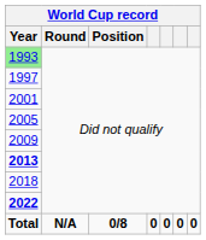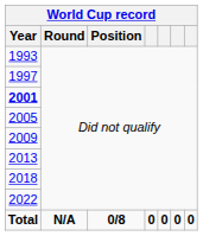1993 | Year: lightgreen background -> no background
2001 | Year: normal -> bold
2013 | Year: bold -> normal
2022 | Year: bold -> normal
